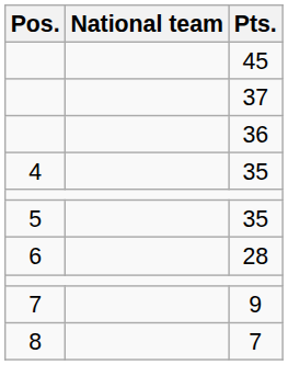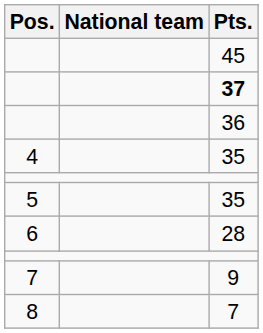37 | Pts.: normal -> bold
